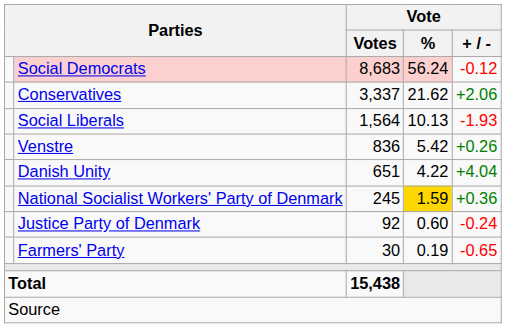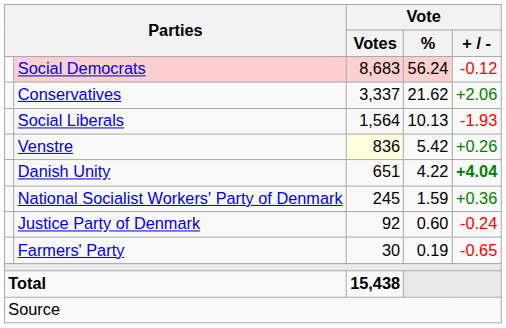Venstre | Vote / Votes: no background -> lightyellow background
Danish Unity | Vote / + / -: normal -> bold
National Socialist Workers' Party of Denmark | Vote / %: gold background -> no background
